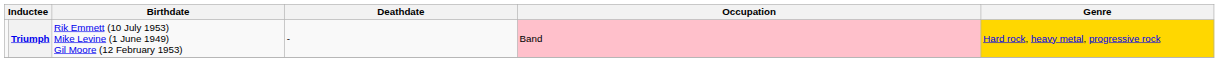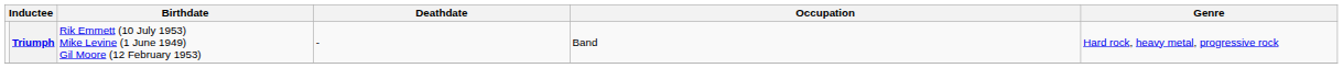Triumph | Occupation: pink background -> no background
Triumph | Genre: gold background -> no background
